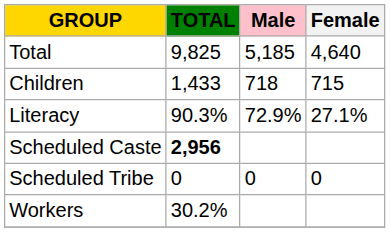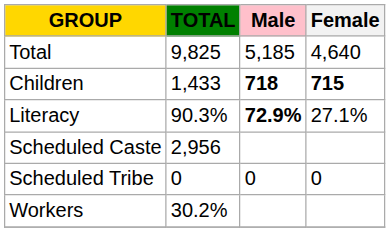Children | Male: normal -> bold
Children | Female: normal -> bold
Literacy | Male: normal -> bold
Scheduled Caste | TOTAL: bold -> normal
